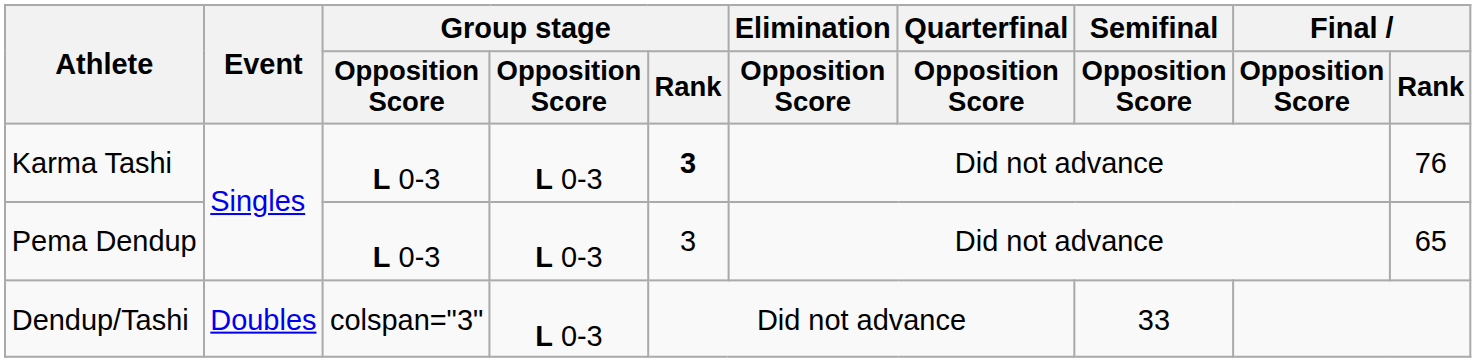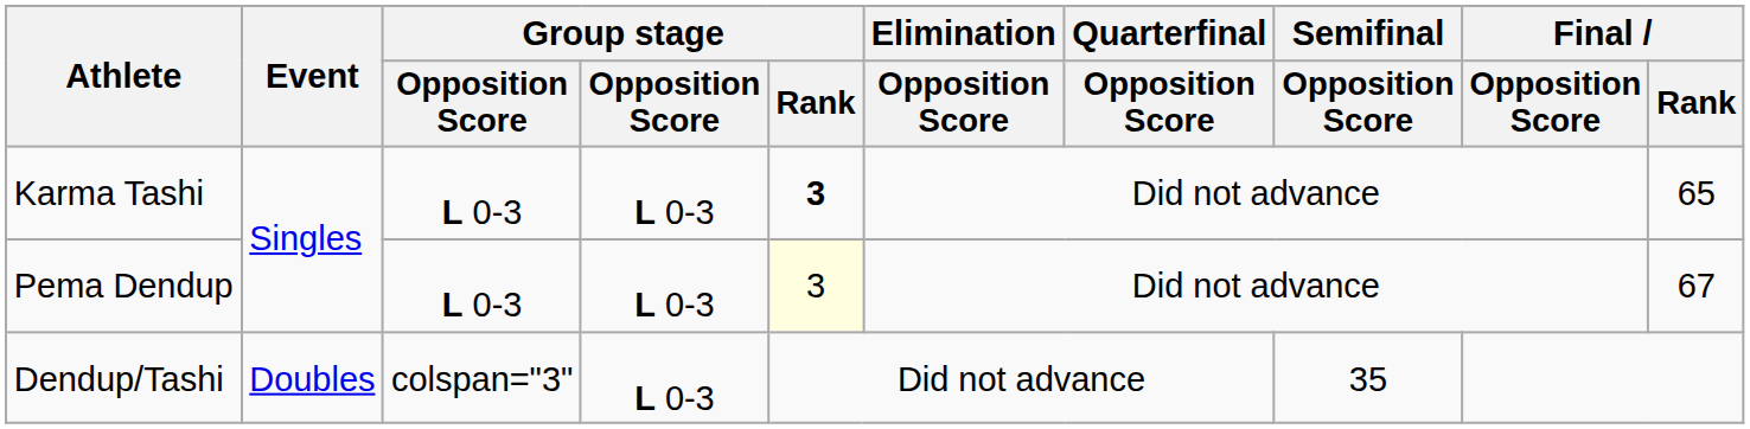Karma Tashi | Final / Rank: 76 -> 65
Pema Dendup | Group stage / Rank: no background -> lightyellow background
Pema Dendup | Final / Rank: 65 -> 67
Dendup/Tashi | Semifinal / Opposition Score: 33 -> 35
